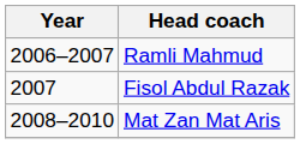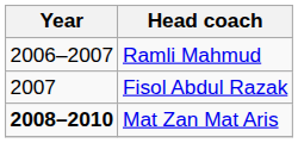Mat Zan Mat Aris | Year: normal -> bold
